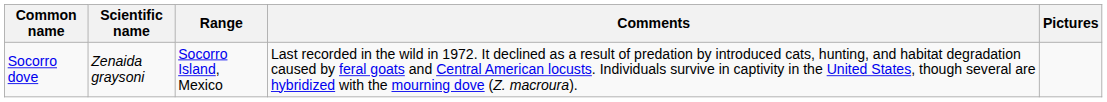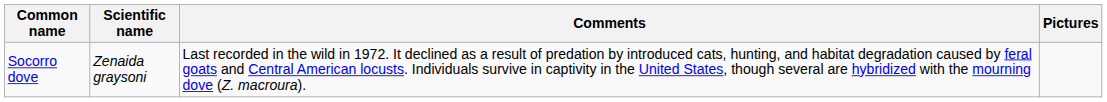- column: Range | Socorro Island, Mexico
